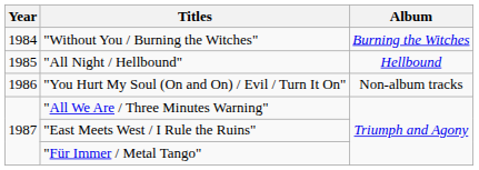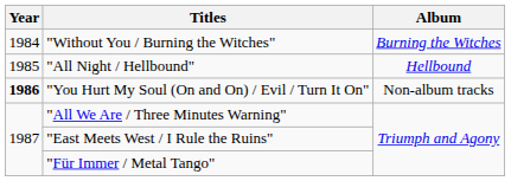"You Hurt My Soul (On and On) / Evil / Turn It On" | Year: normal -> bold
